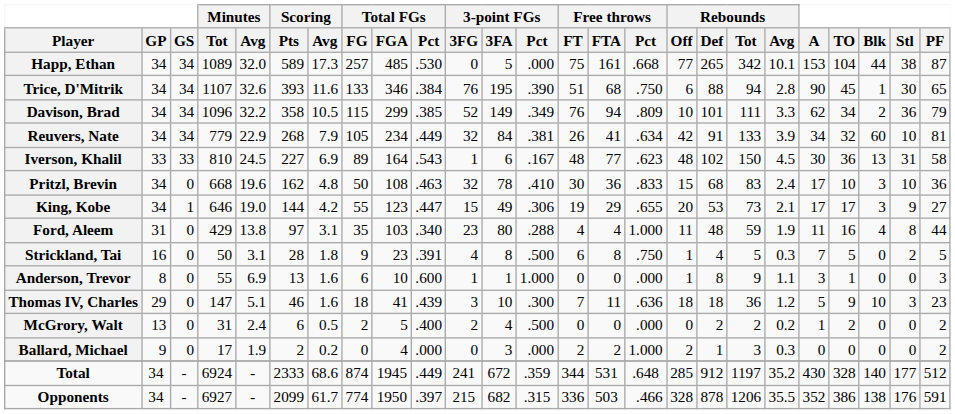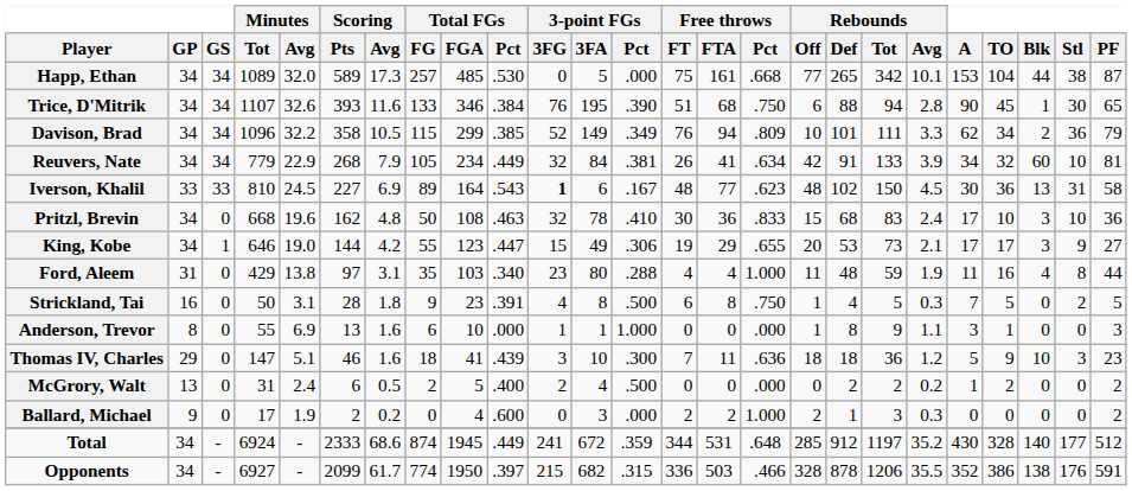Iverson, Khalil | 3-point FGs / 3FG: normal -> bold
Anderson, Trevor | Total FGs / Pct: .600 -> .000
Ballard, Michael | Total FGs / Pct: .000 -> .600
